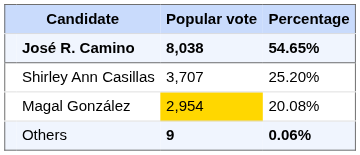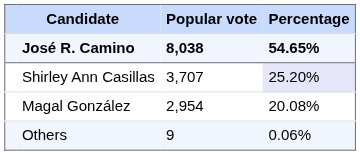Shirley Ann Casillas | Percentage: no background -> lavender background
Magal González | Popular vote: gold background -> no background
Others | Popular vote: bold -> normal
Others | Percentage: bold -> normal
